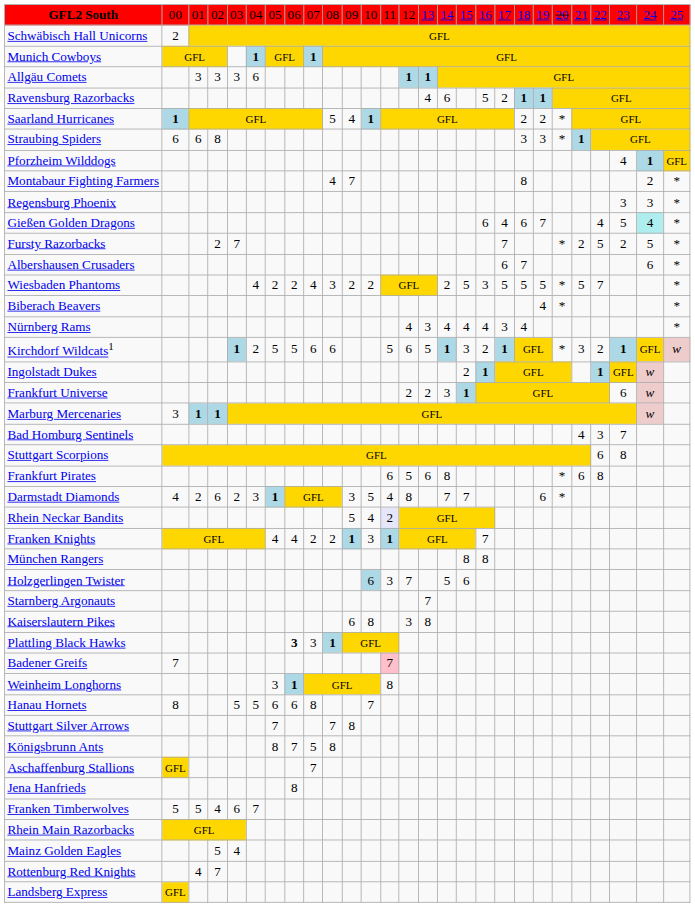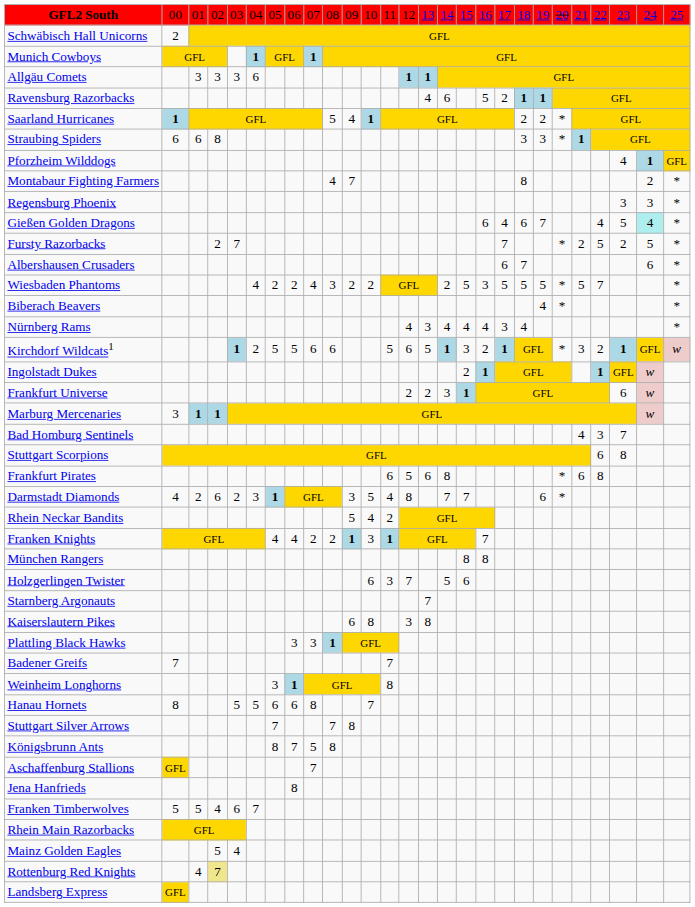Rhein Neckar Bandits | column 13: lavender background -> no background
Holzgerlingen Twister | column 12: lightblue background -> no background
Plattling Black Hawks | column 8: bold -> normal
Badener Greifs | column 13: pink background -> no background
Rottenburg Red Knights | column 4: no background -> khaki background
